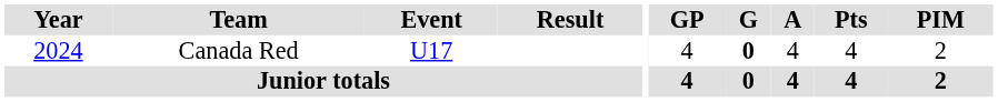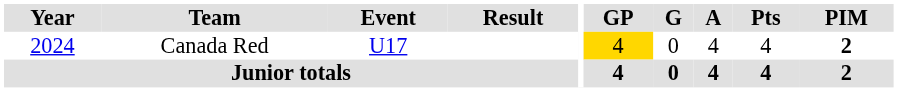Canada Red | GP: no background -> gold background
Canada Red | G: bold -> normal
Canada Red | PIM: normal -> bold
